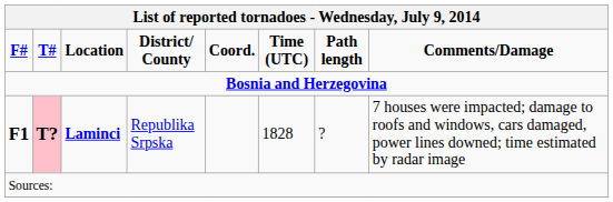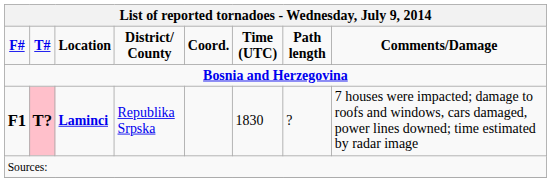F1 | Time (UTC): 1828 -> 1830
